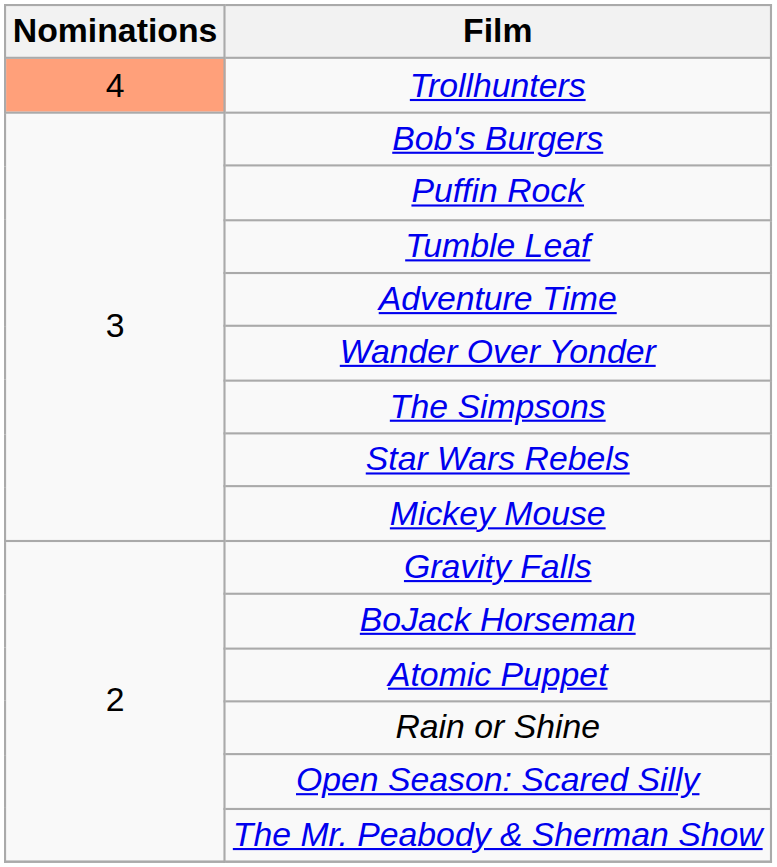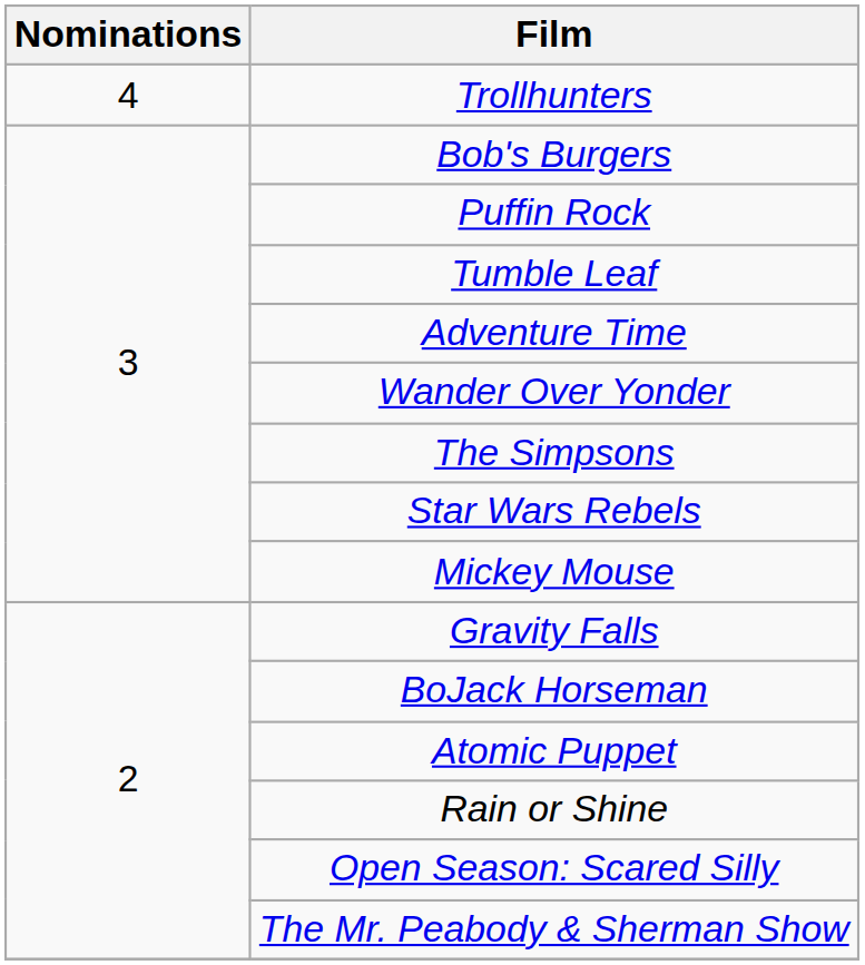Trollhunters | Nominations: lightsalmon background -> no background
